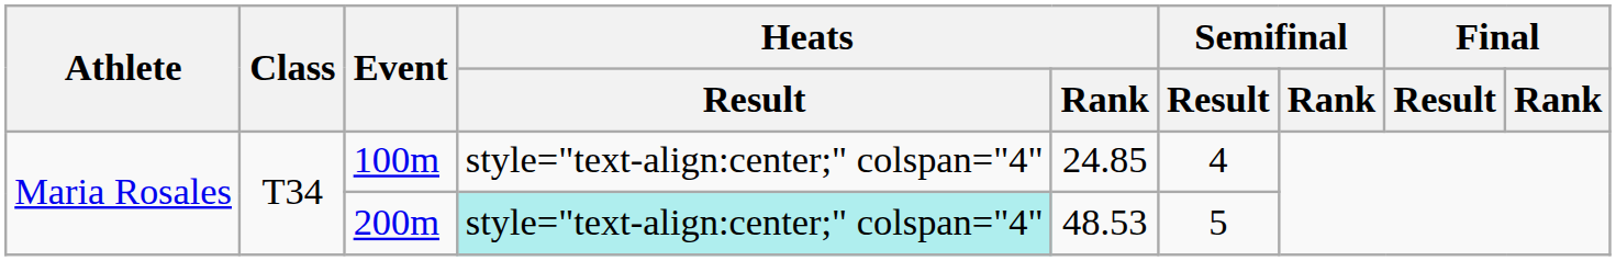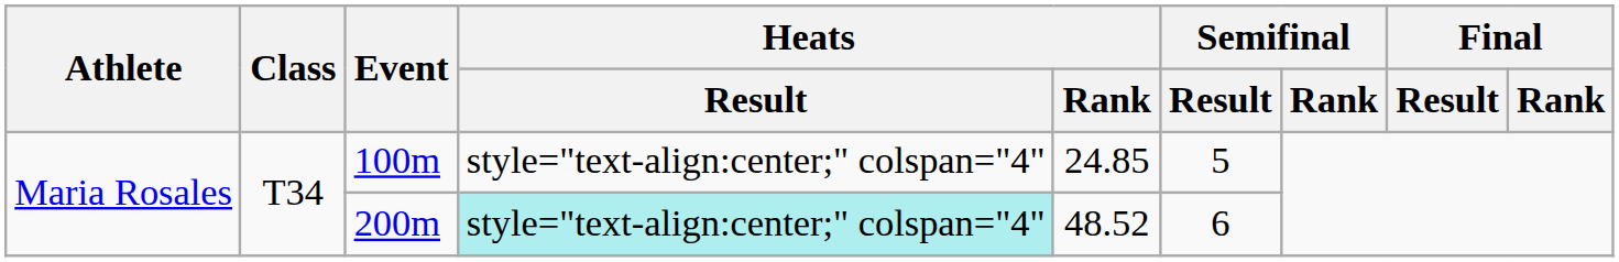100m | Semifinal / Result: 4 -> 5
200m | Heats / Rank: 48.53 -> 48.52
200m | Semifinal / Result: 5 -> 6
